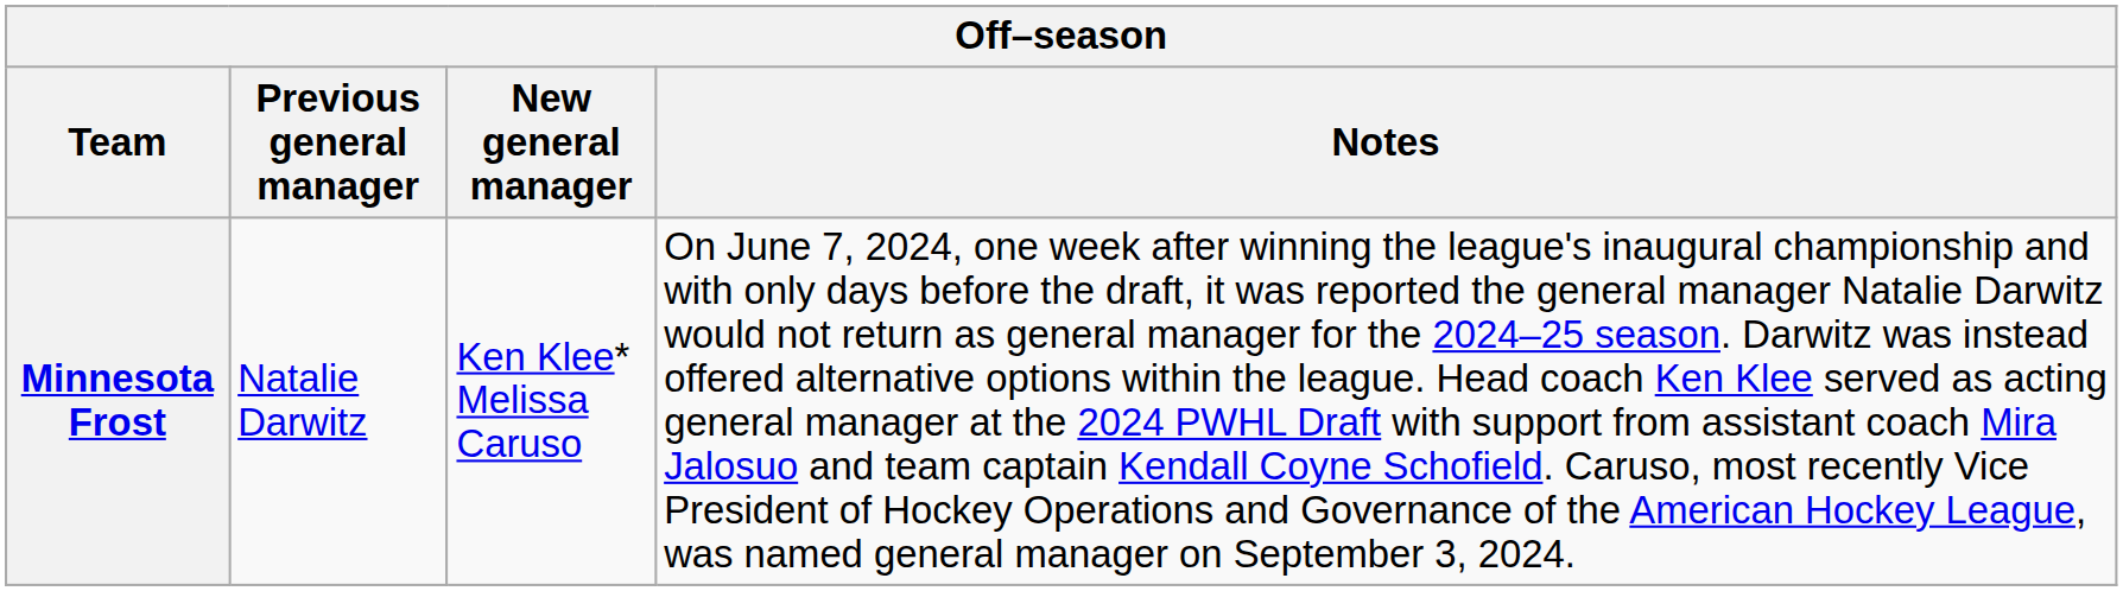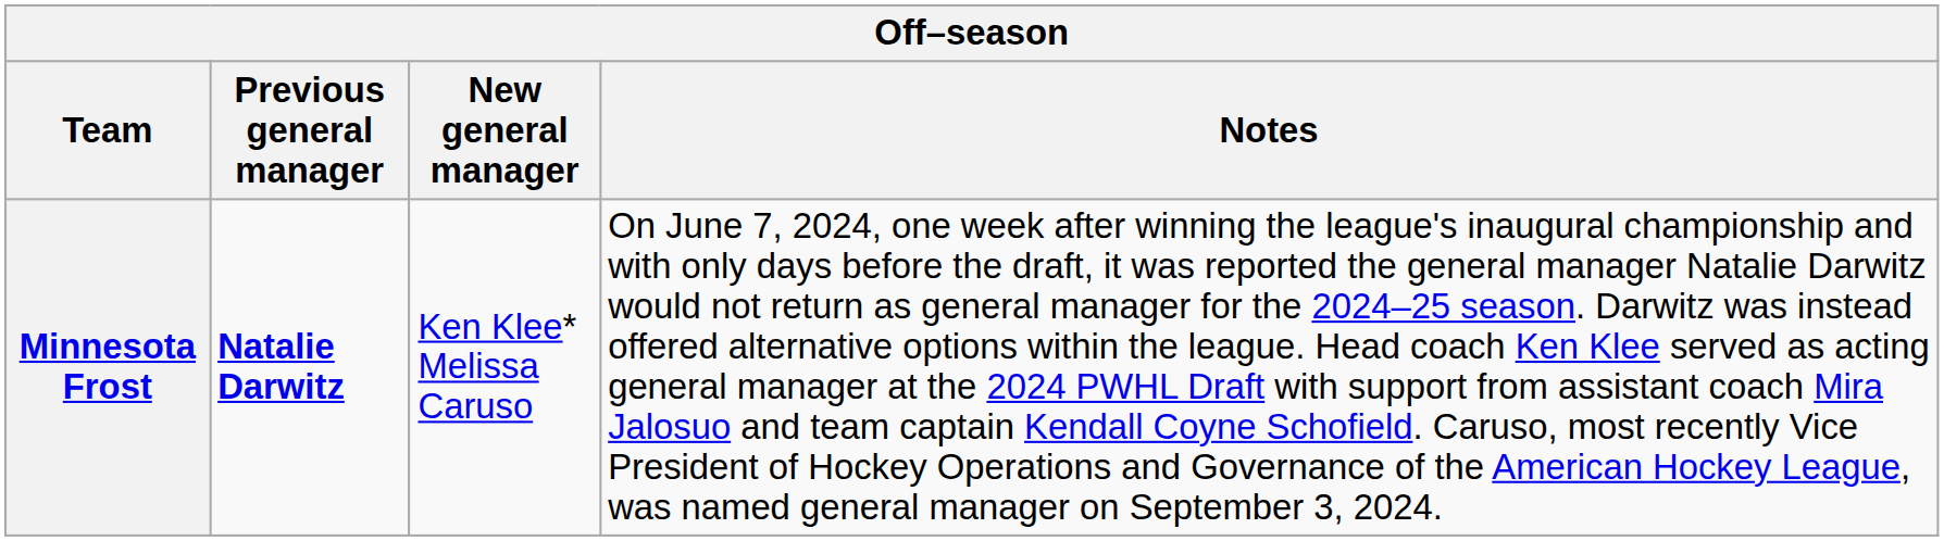Minnesota Frost | Previous general manager: normal -> bold
